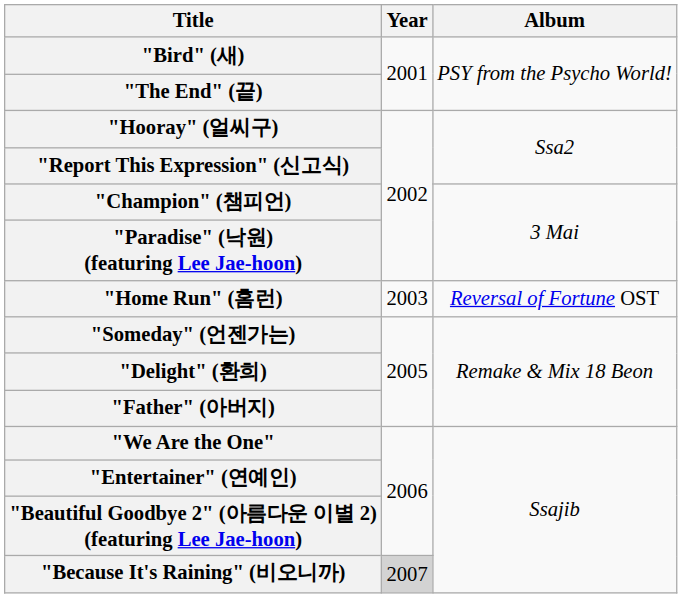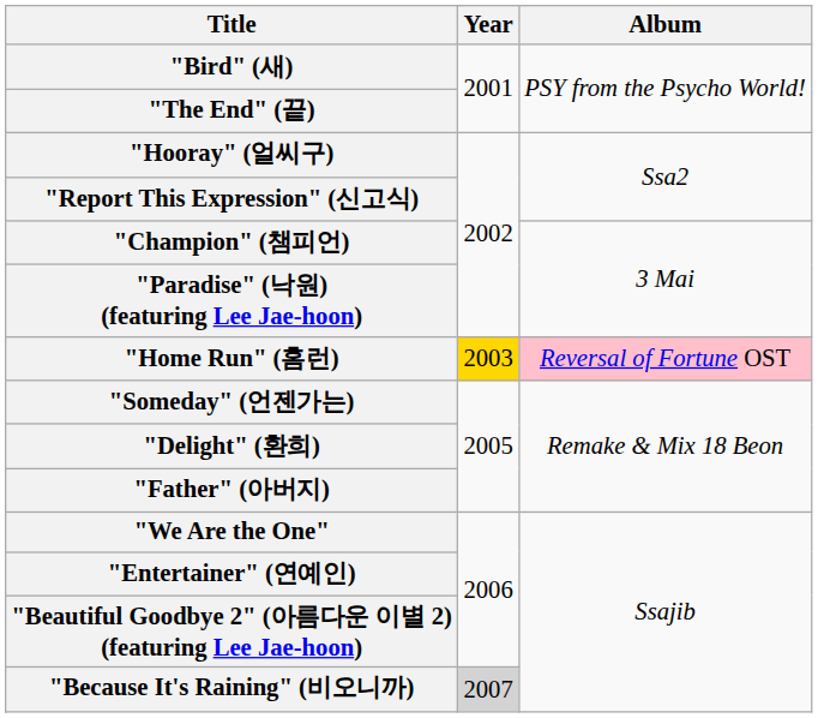"Home Run" (홈런) | Year: no background -> gold background
"Home Run" (홈런) | Album: no background -> pink background
